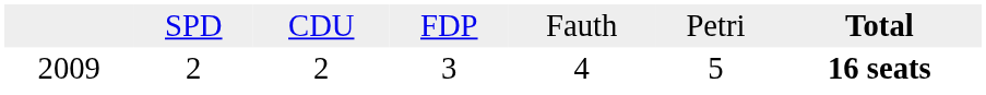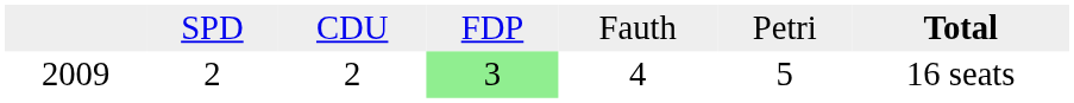2009 | column 4: no background -> lightgreen background
2009 | column 7: bold -> normal
